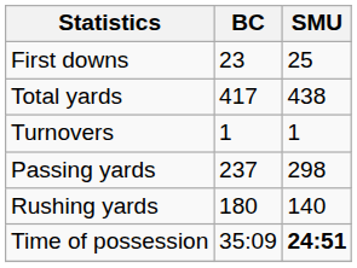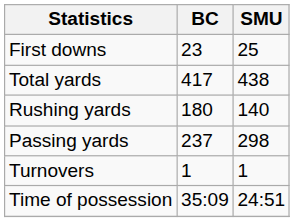rows swapped: Rushing yards <-> Turnovers
Time of possession | SMU: bold -> normal
